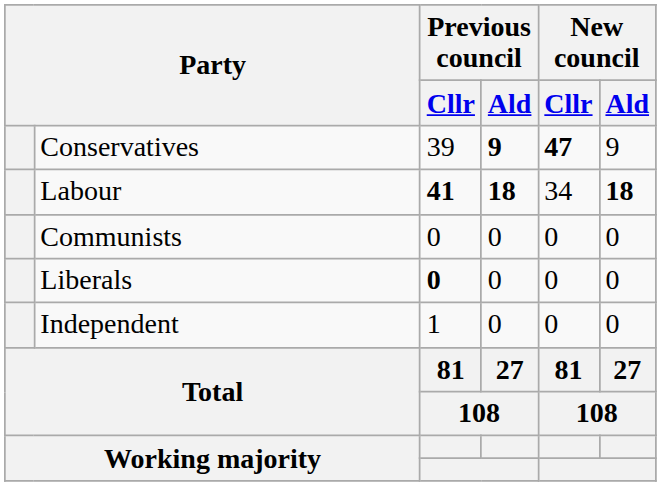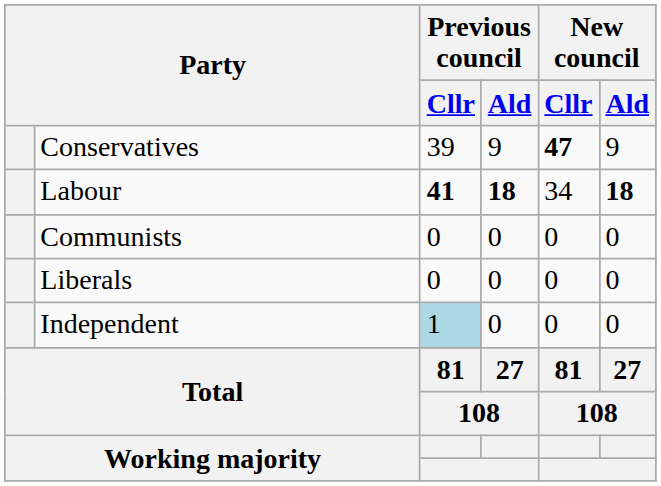Conservatives | Previous council / Ald: bold -> normal
Liberals | Previous council / Cllr: bold -> normal
Independent | Previous council / Cllr: no background -> lightblue background
